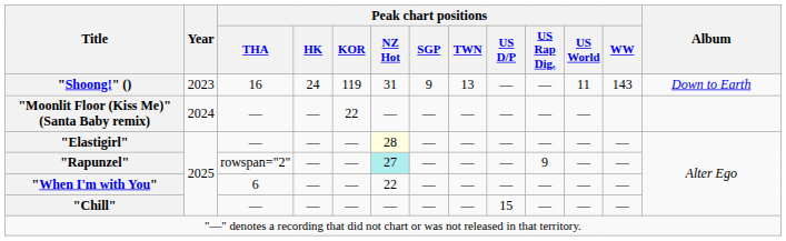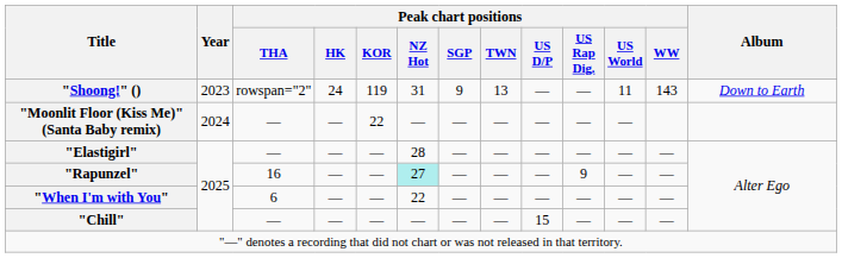"Shoong!" () | Peak chart positions / THA: 16 -> rowspan="2"
"Elastigirl" | Peak chart positions / NZ Hot: lightyellow background -> no background
"Rapunzel" | Peak chart positions / THA: rowspan="2" -> 16
